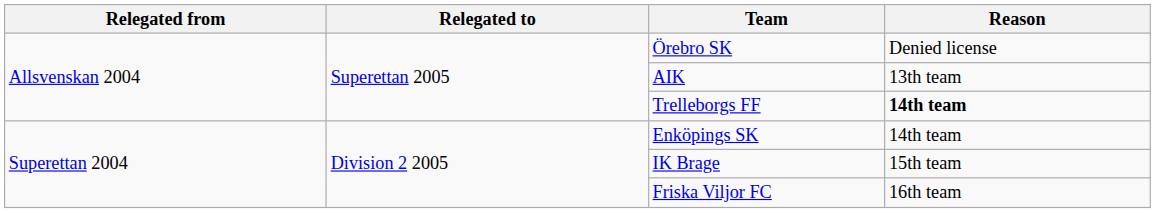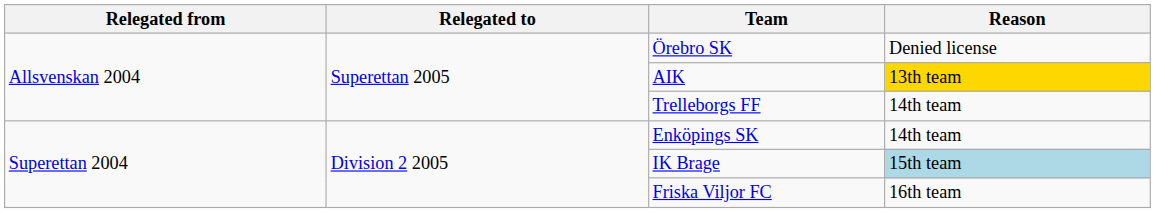AIK | Reason: no background -> gold background
Trelleborgs FF | Reason: bold -> normal
IK Brage | Reason: no background -> lightblue background
